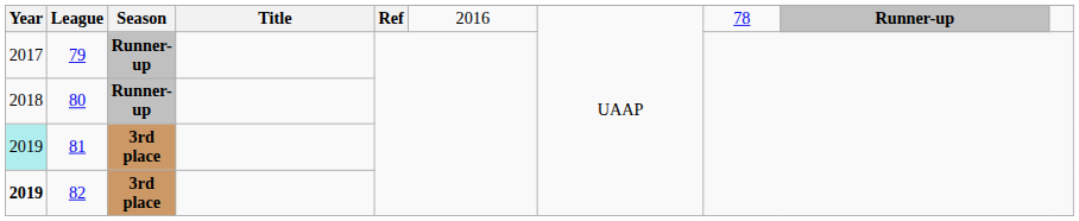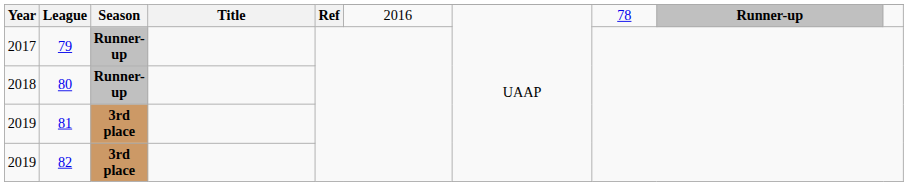81 | Year: paleturquoise background -> no background
82 | Year: bold -> normal
